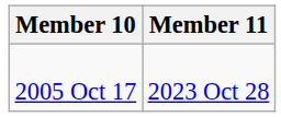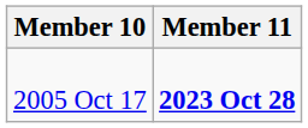2005 Oct 17 | Member 11: normal -> bold
